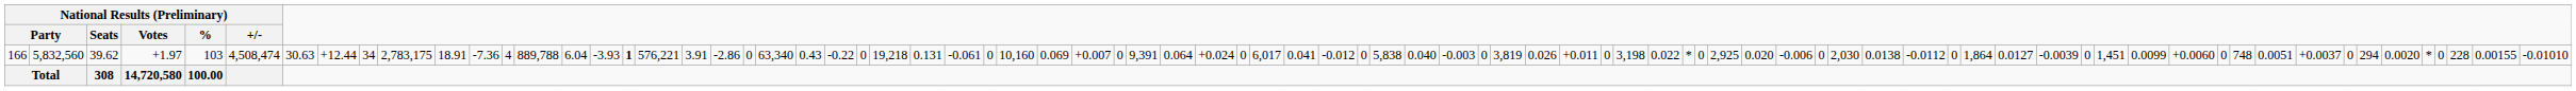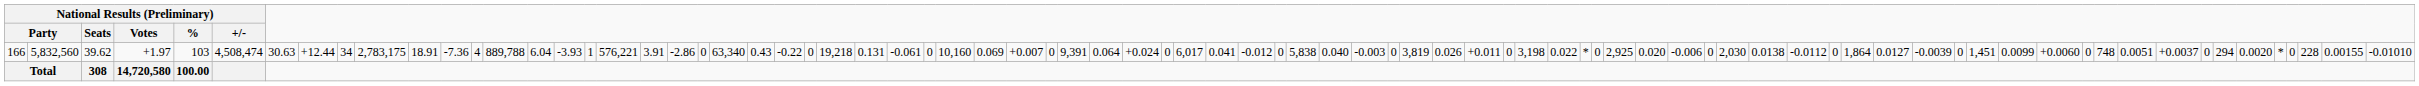166 | column 17: bold -> normal
